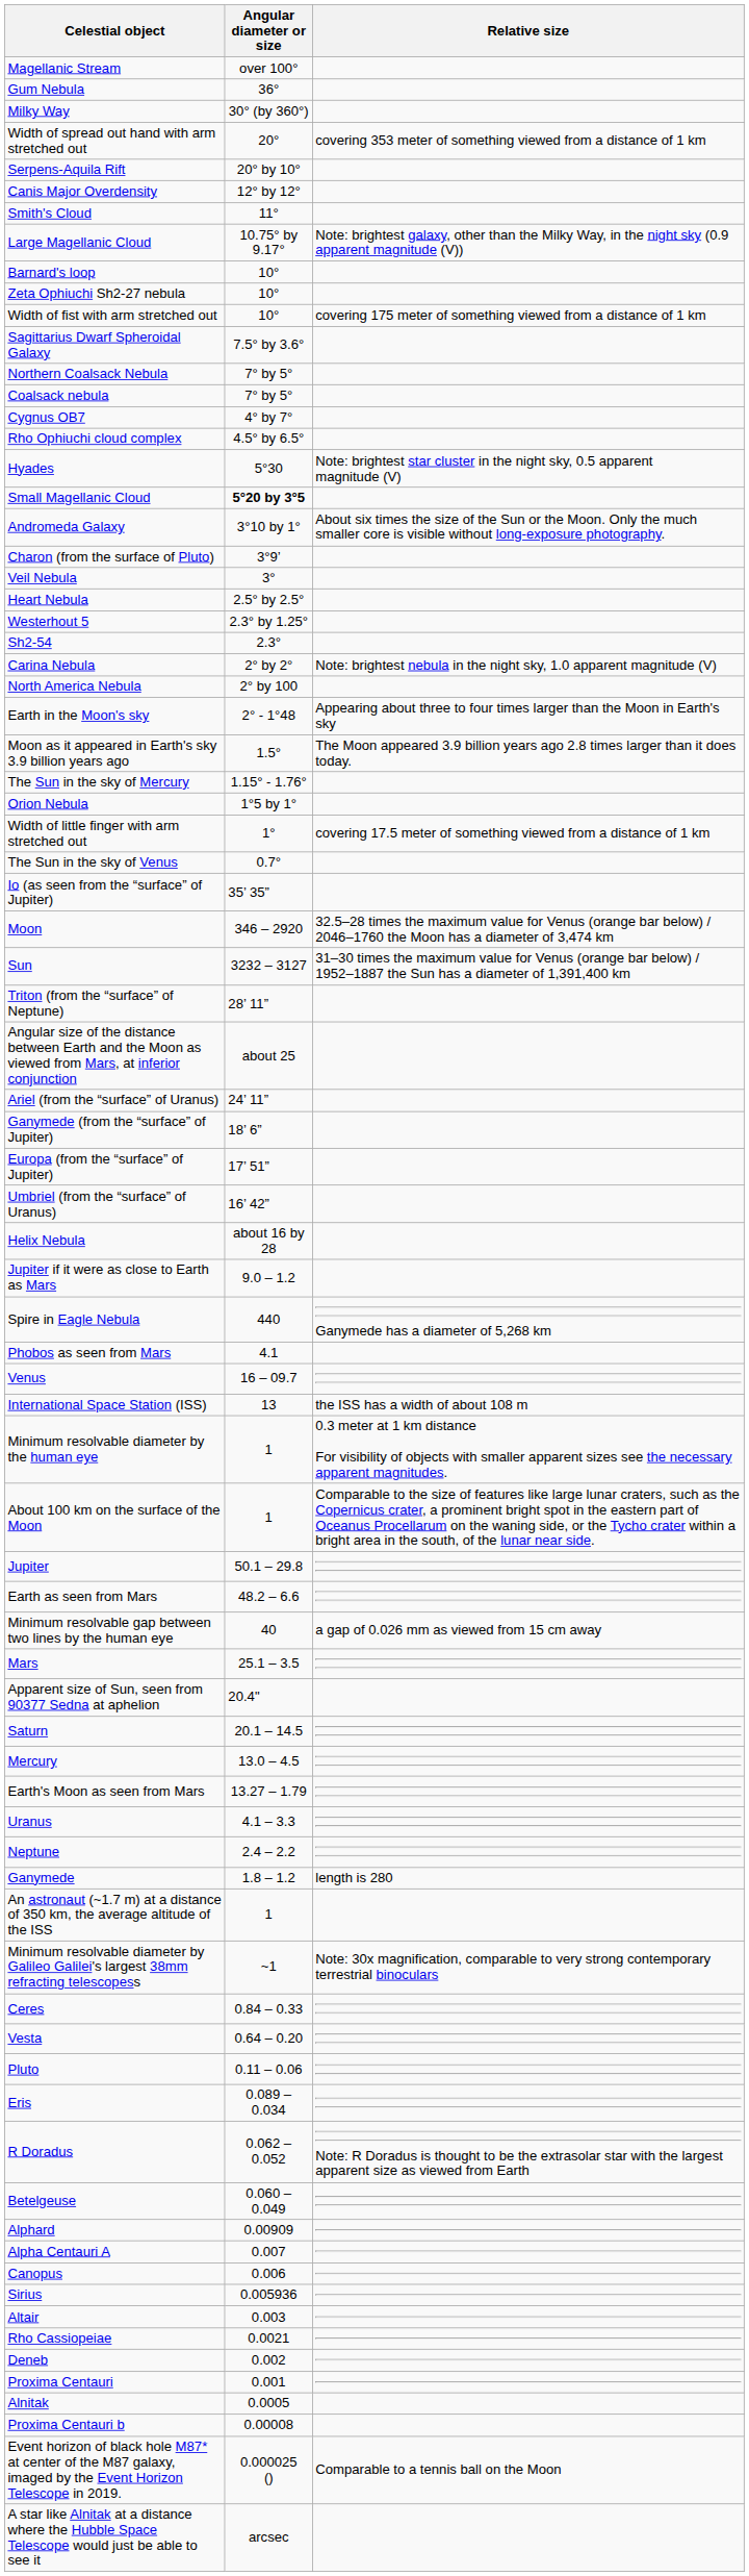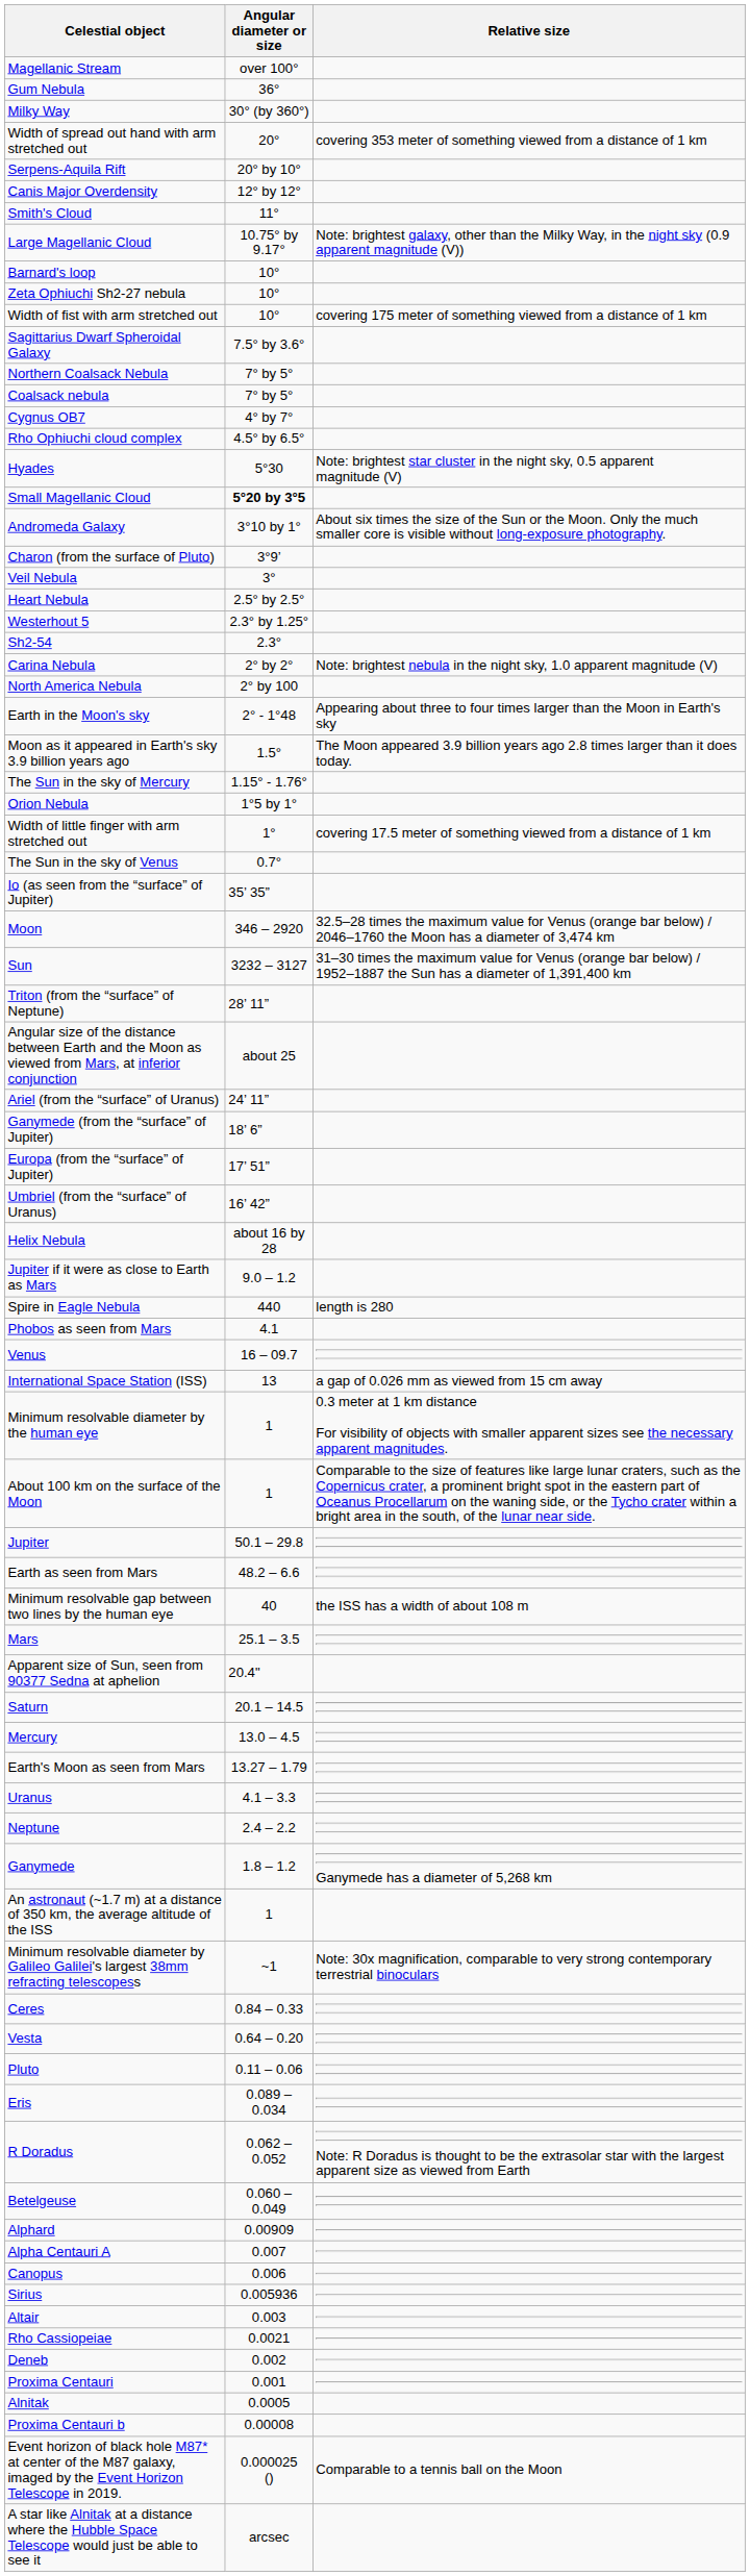Spire in Eagle Nebula | Relative size: Ganymede has a diameter of 5,268 km -> length is 280
International Space Station (ISS) | Relative size: the ISS has a width of about 108 m -> a gap of 0.026 mm as viewed from 15 cm away
Minimum resolvable gap between two lines by the human eye | Relative size: a gap of 0.026 mm as viewed from 15 cm away -> the ISS has a width of about 108 m
Ganymede | Relative size: length is 280 -> Ganymede has a diameter of 5,268 km
